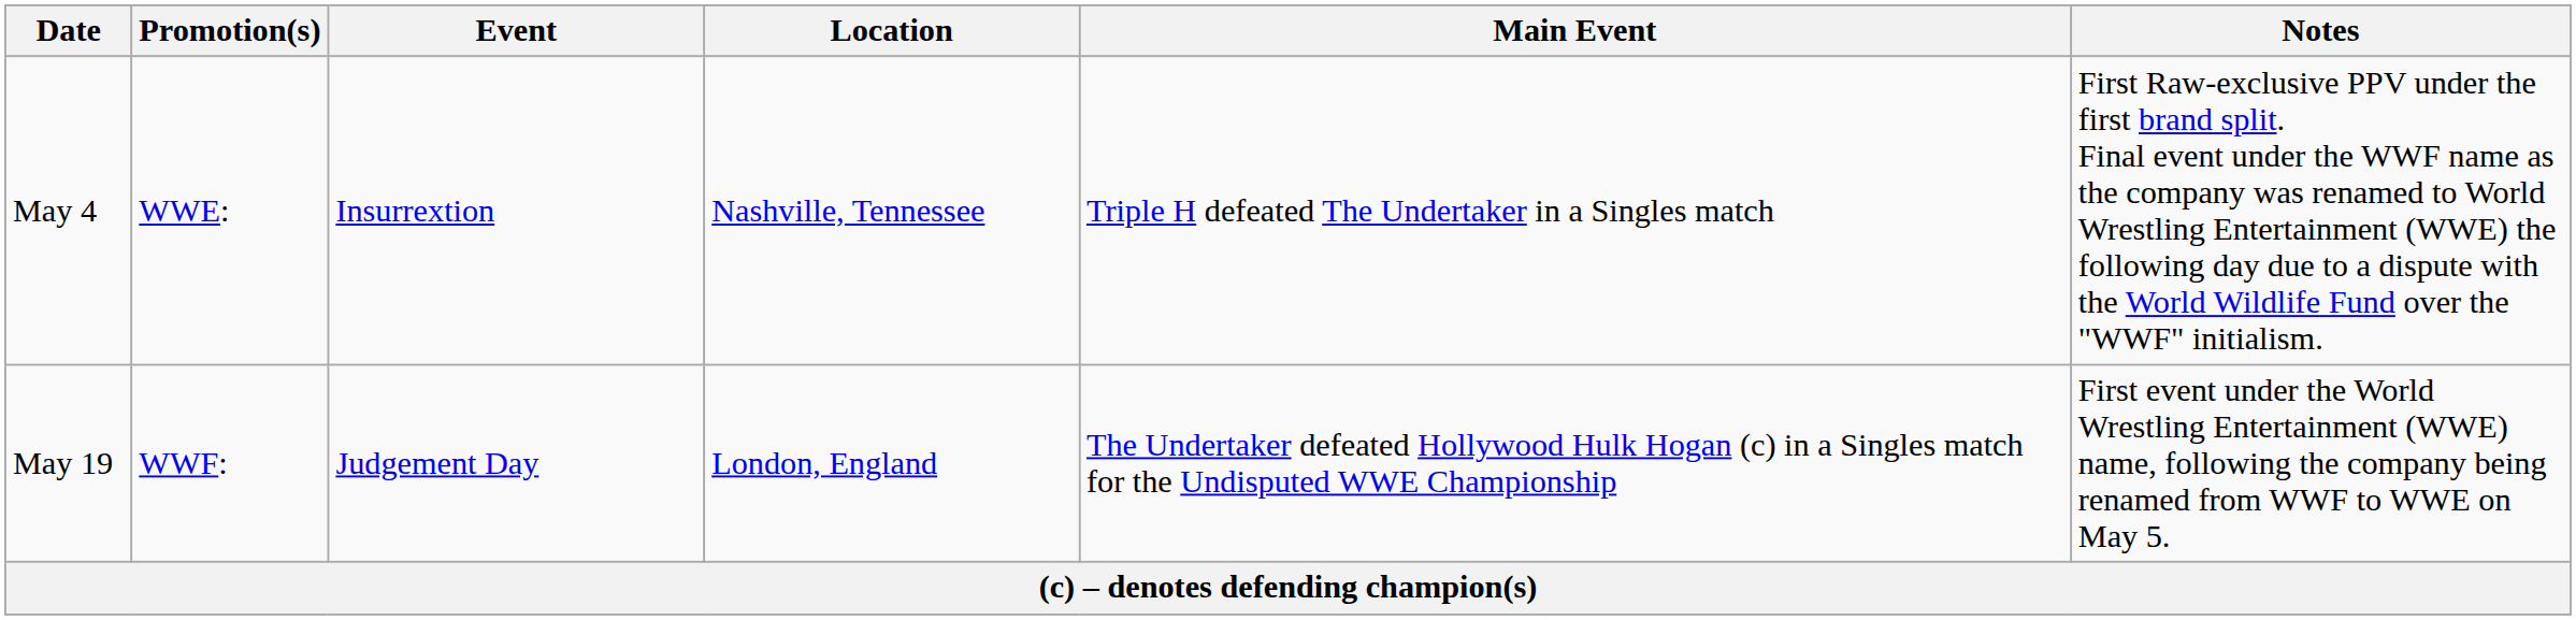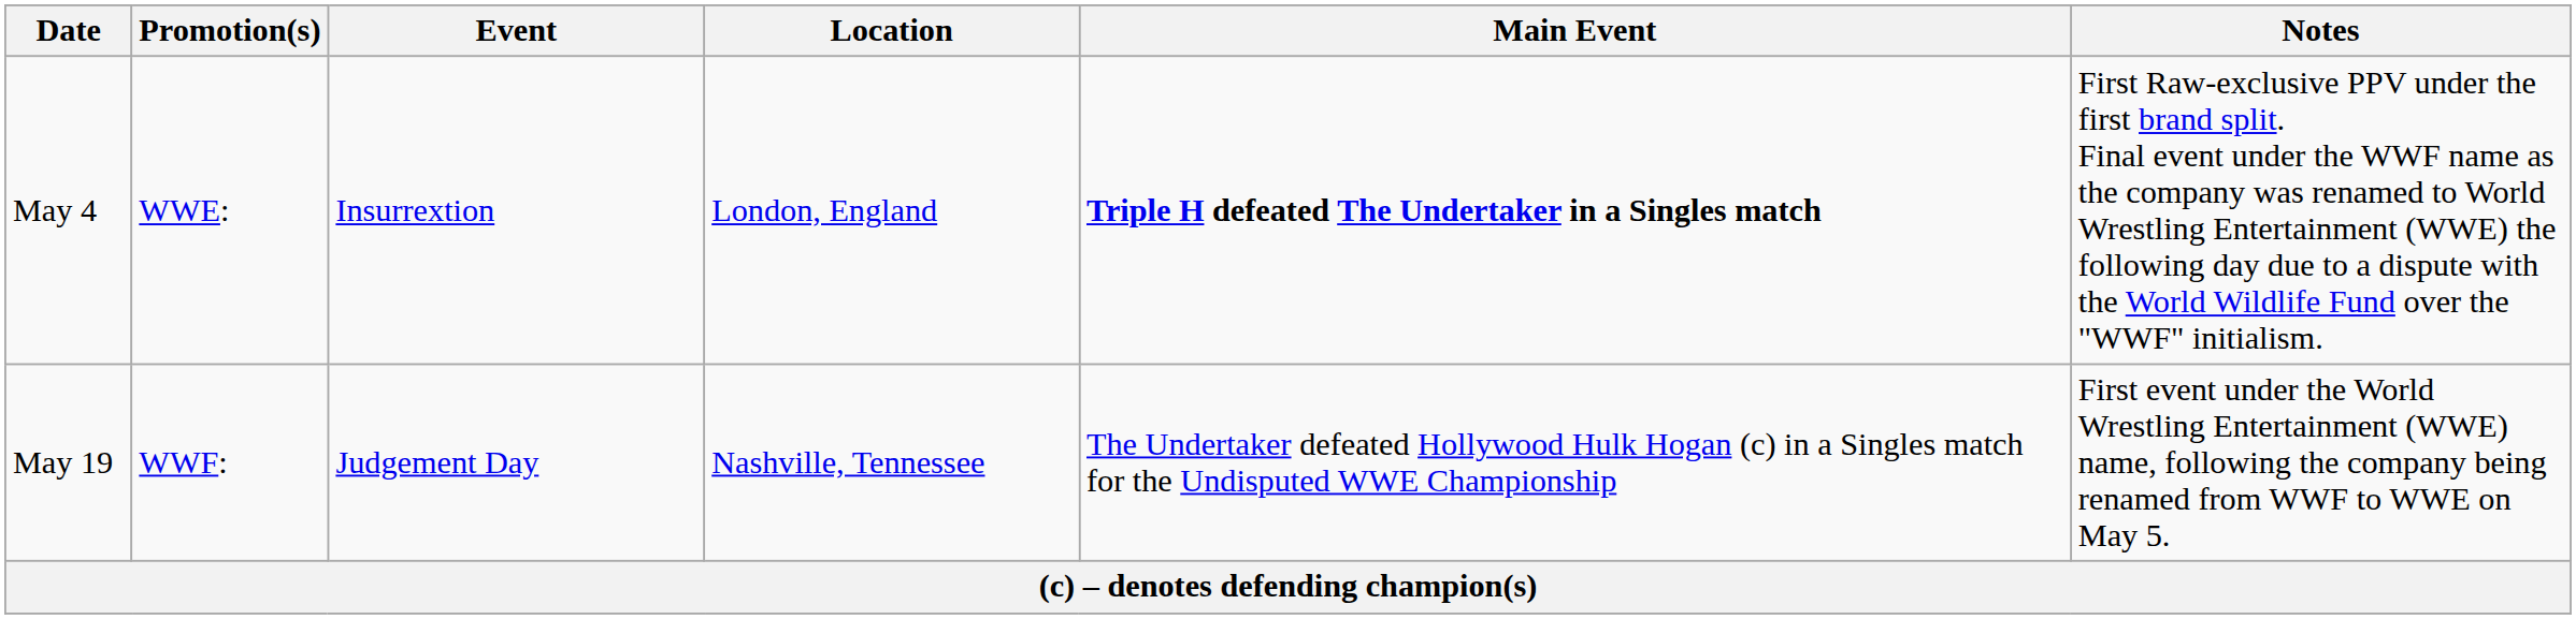May 4 | Location: Nashville, Tennessee -> London, England
May 4 | Main Event: normal -> bold
May 19 | Location: London, England -> Nashville, Tennessee
